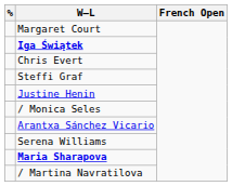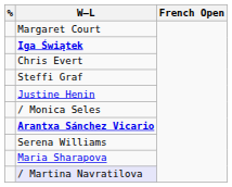Arantxa Sánchez Vicario | W–L: normal -> bold
Maria Sharapova | W–L: bold -> normal
/ Martina Navratilova | W–L: no background -> lavender background
